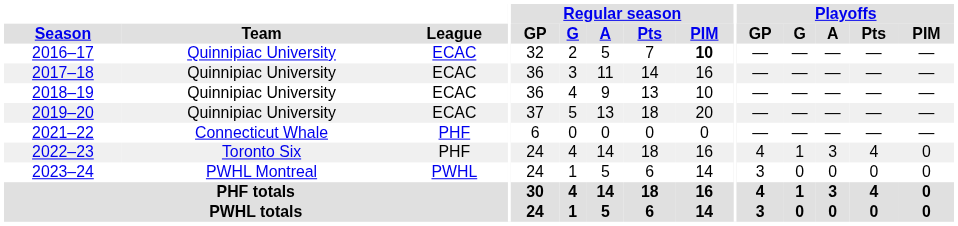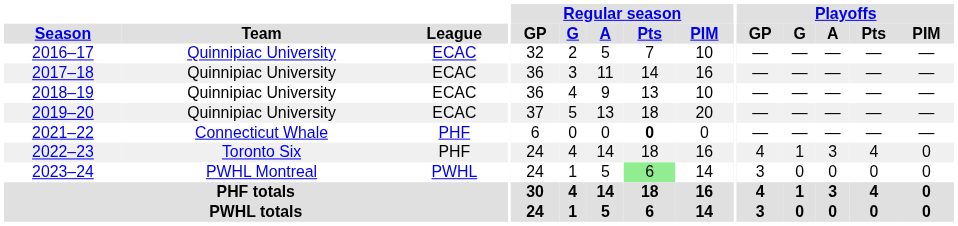2016–17 | Regular season / PIM: bold -> normal
2021–22 | Regular season / Pts: normal -> bold
2023–24 | Regular season / Pts: no background -> lightgreen background
